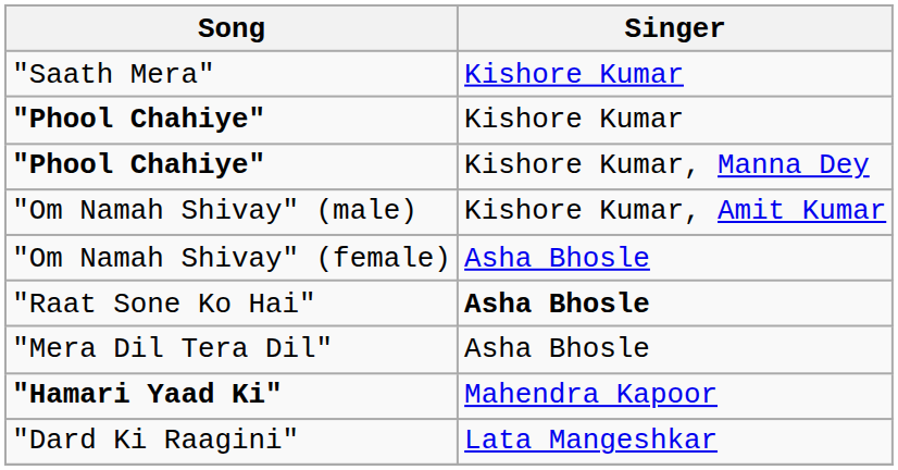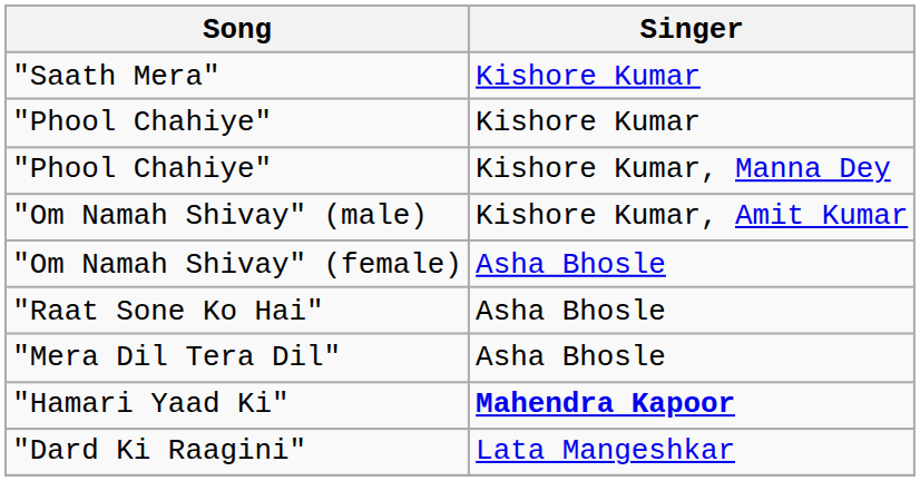row 3 | Song: bold -> normal
row 4 | Song: bold -> normal
row 7 | Singer: bold -> normal
row 9 | Song: bold -> normal
row 9 | Singer: normal -> bold
